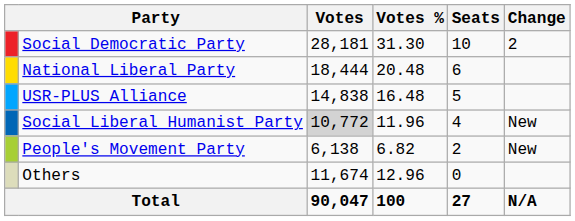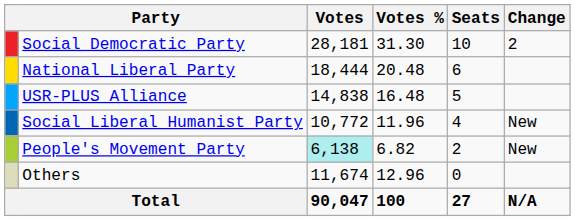Social Liberal Humanist Party | Votes: lightgrey background -> no background
People's Movement Party | Votes: no background -> paleturquoise background
